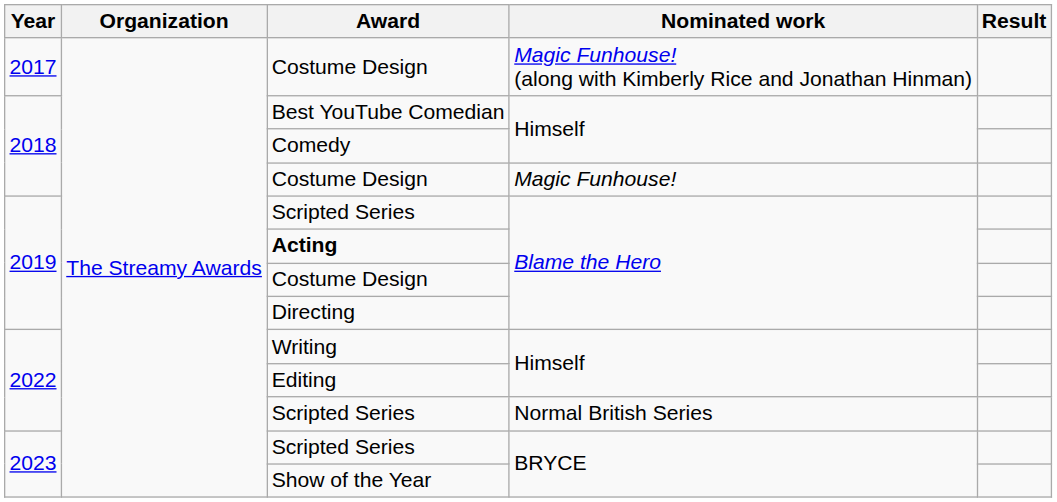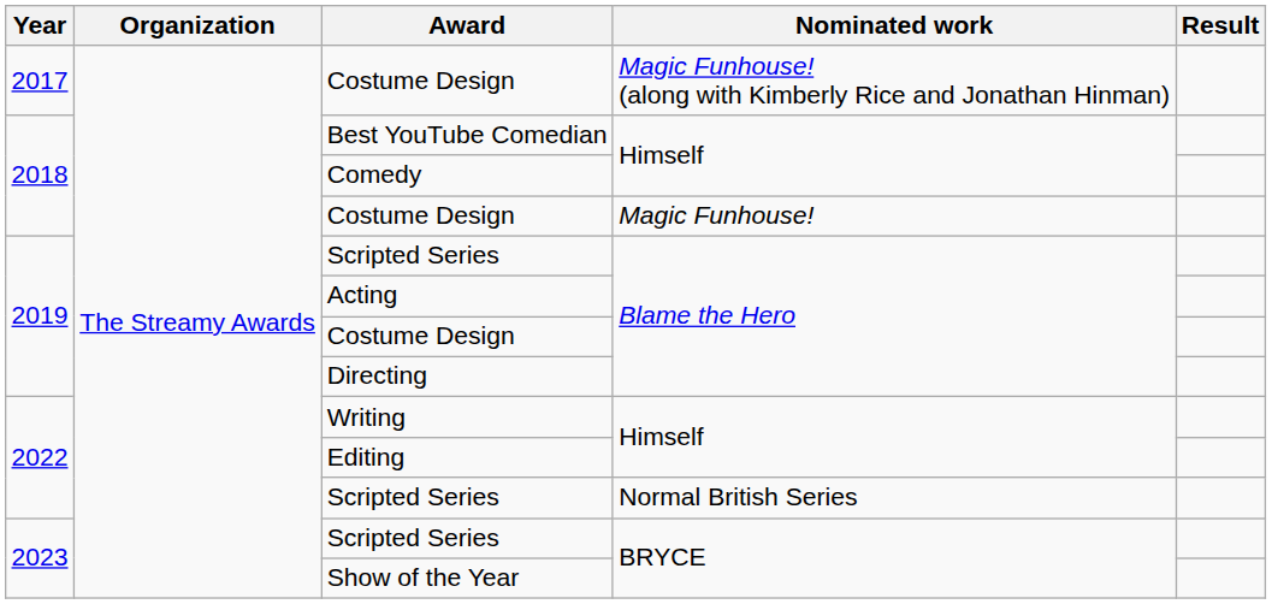Acting | Award: bold -> normal
